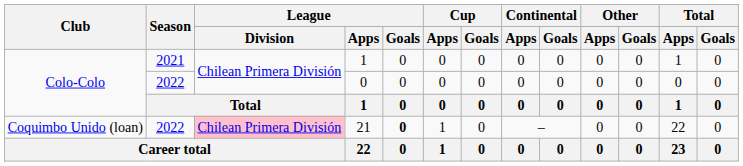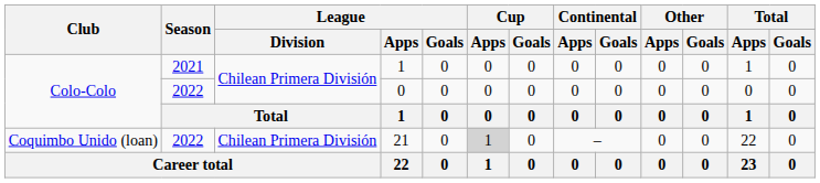21 | League / Division: pink background -> no background
21 | League / Goals: bold -> normal
21 | Cup / Apps: no background -> lightgrey background
